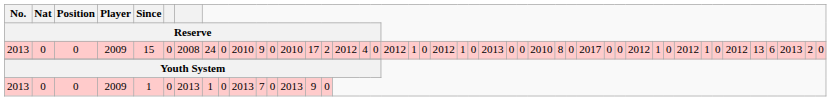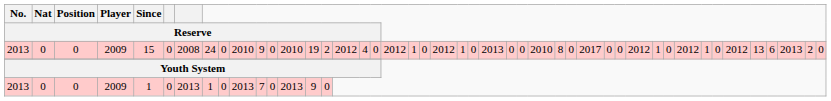row 3 | column 14: 17 -> 19
